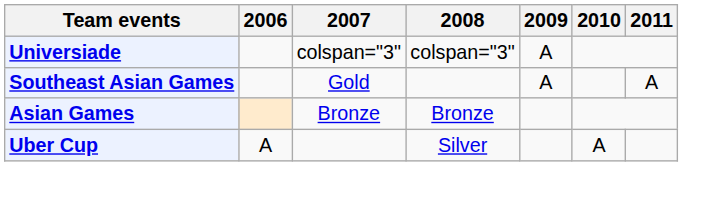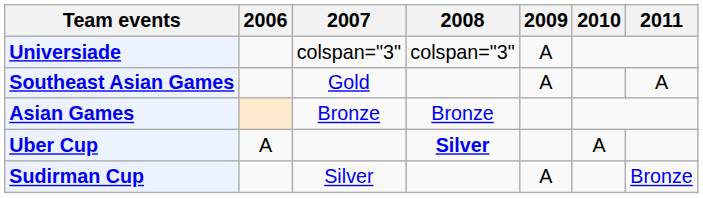Uber Cup | 2008: normal -> bold
+ row: Sudirman Cup | Silver | A | Bronze
